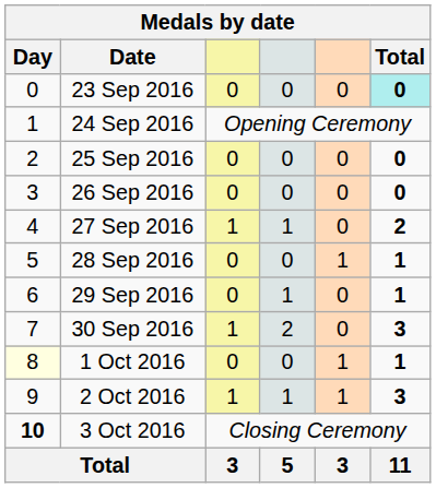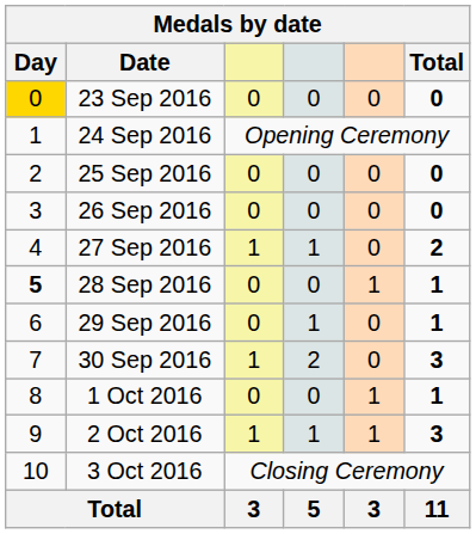23 Sep 2016 | Day: no background -> gold background
23 Sep 2016 | Total: paleturquoise background -> no background
28 Sep 2016 | Day: normal -> bold
1 Oct 2016 | Day: lightyellow background -> no background
3 Oct 2016 | Day: bold -> normal
